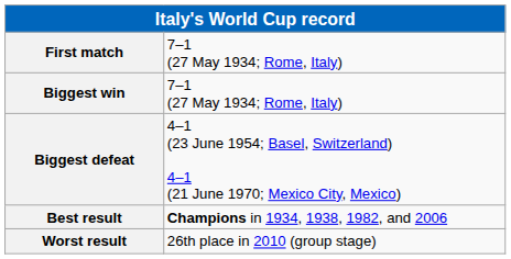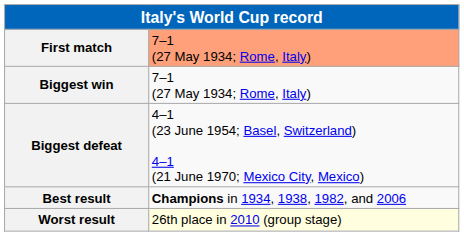First match | column 2: no background -> lightsalmon background
Worst result | column 2: no background -> lightyellow background
